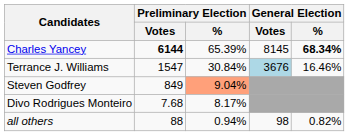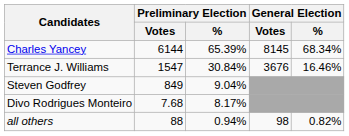Charles Yancey | Preliminary Election / Votes: bold -> normal
Charles Yancey | General Election / %: bold -> normal
Terrance J. Williams | General Election / Votes: lightblue background -> no background
Steven Godfrey | Preliminary Election / %: lightsalmon background -> no background
